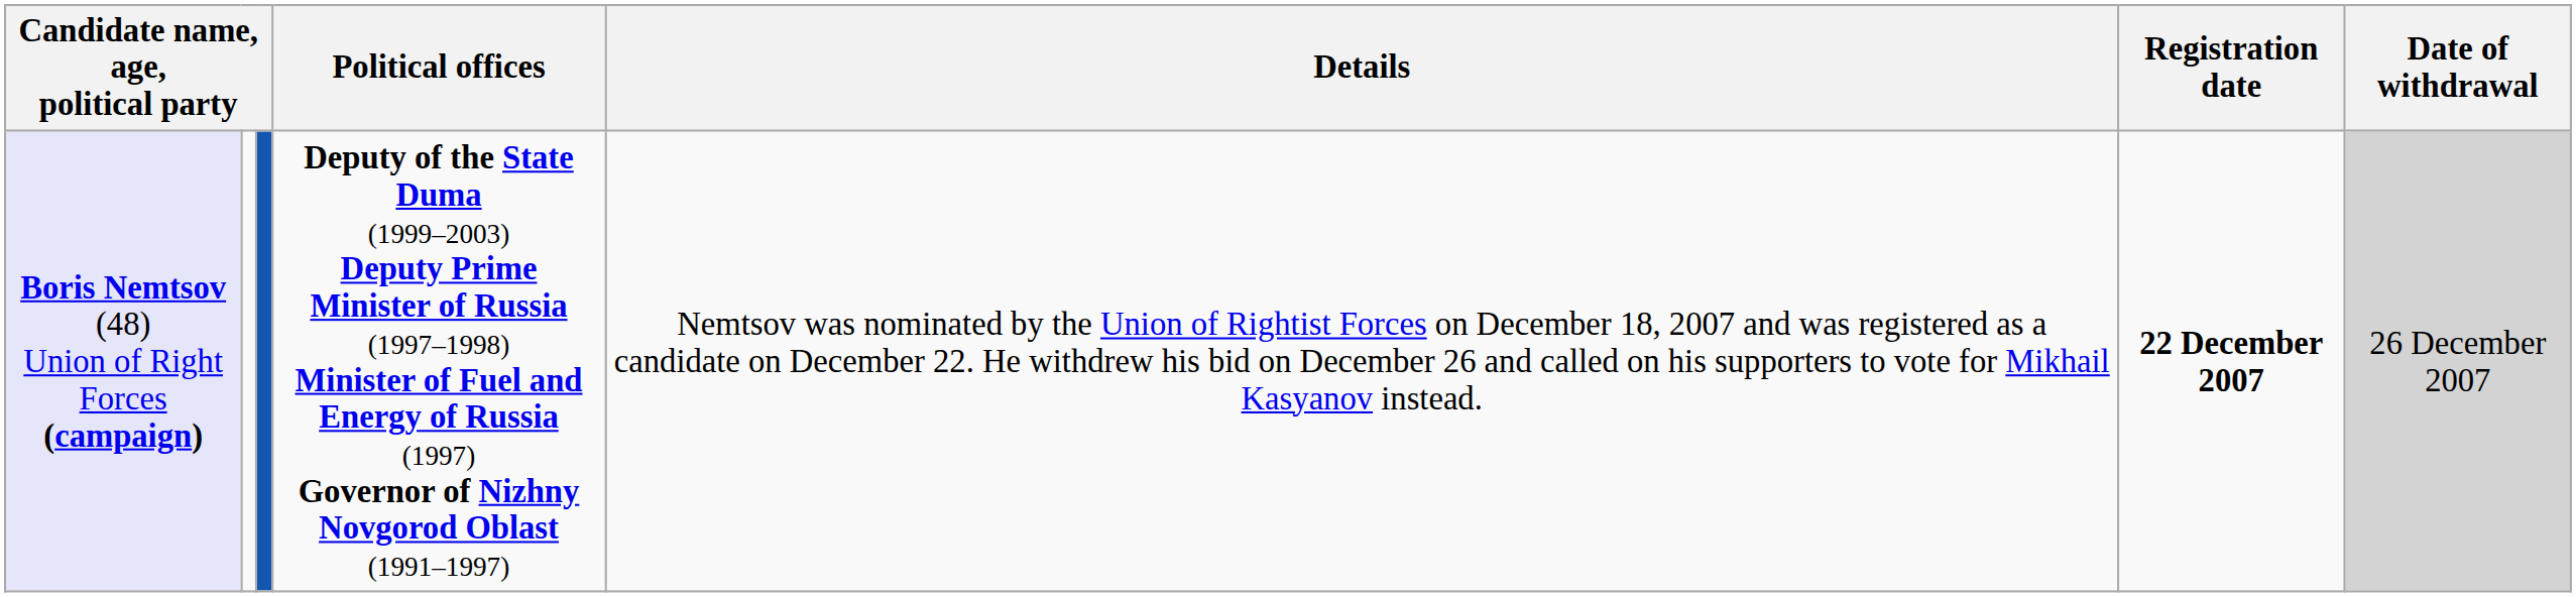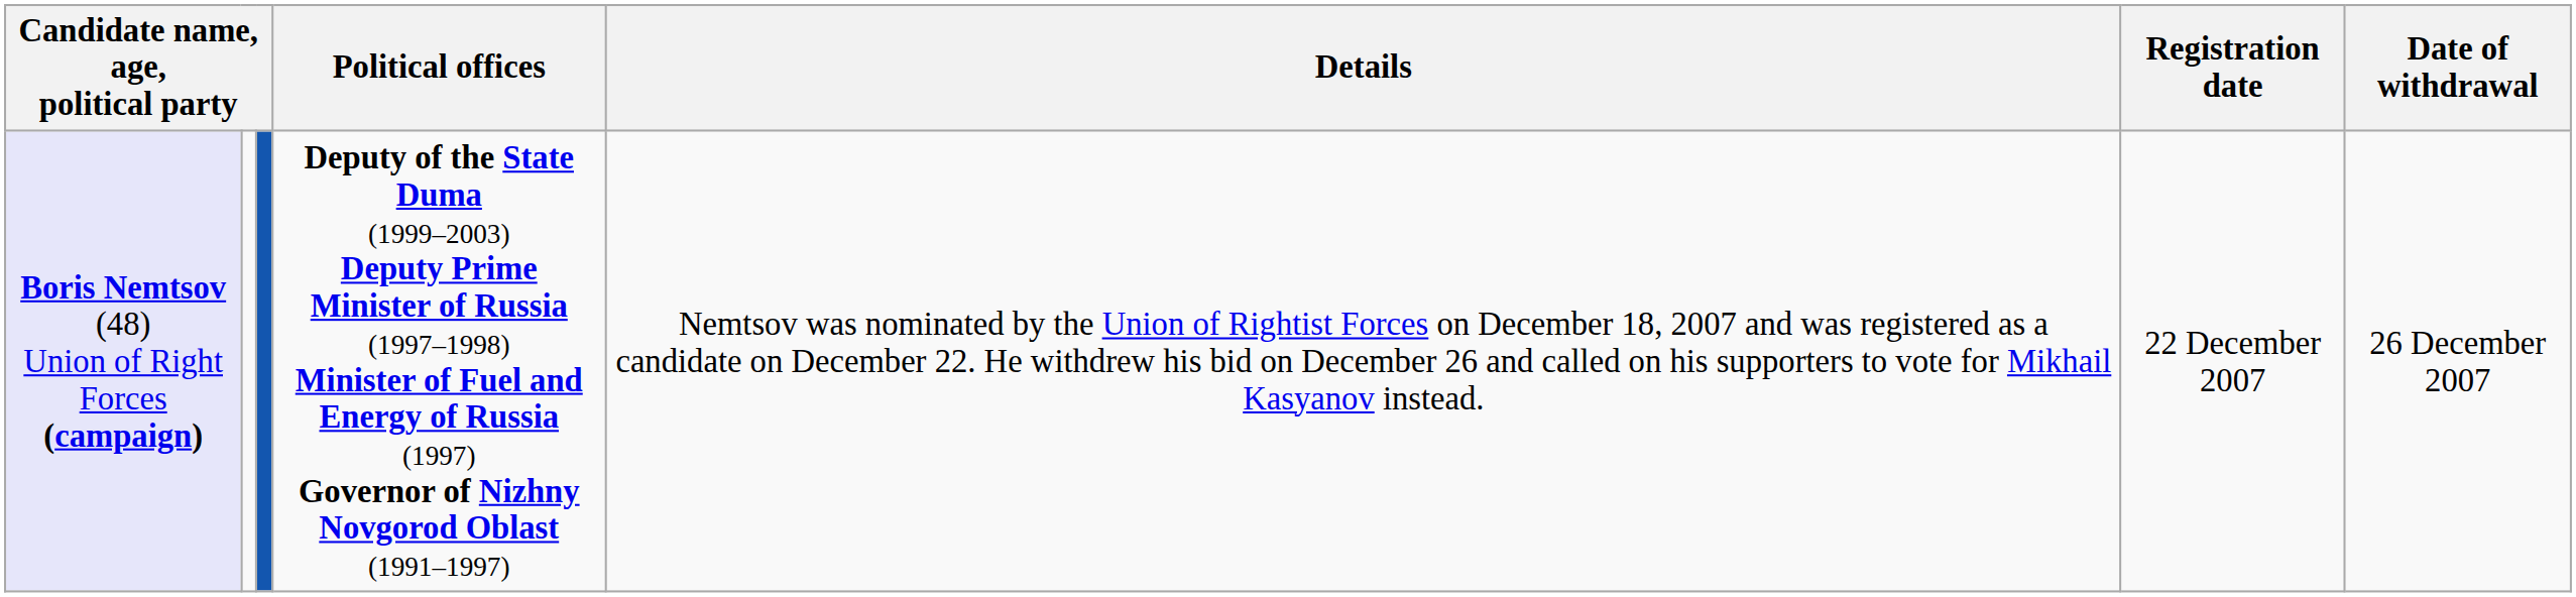Boris Nemtsov (48) Union of Right Forces (campaign) | Registration date: bold -> normal
Boris Nemtsov (48) Union of Right Forces (campaign) | Date of withdrawal: lightgrey background -> no background
